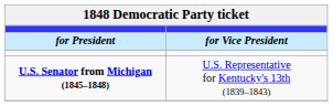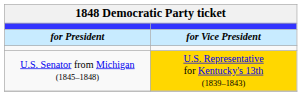U.S. Senator from Michigan (1845–1848) | column 1: bold -> normal
U.S. Senator from Michigan (1845–1848) | column 2: no background -> gold background
